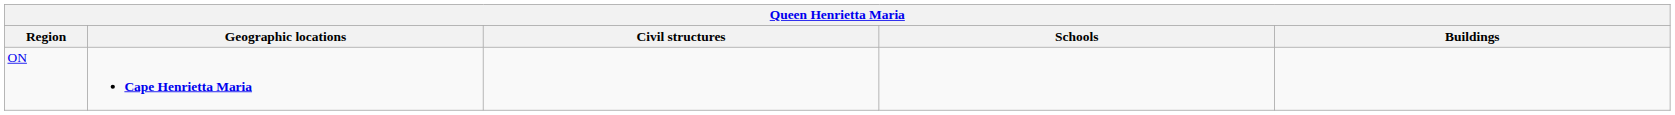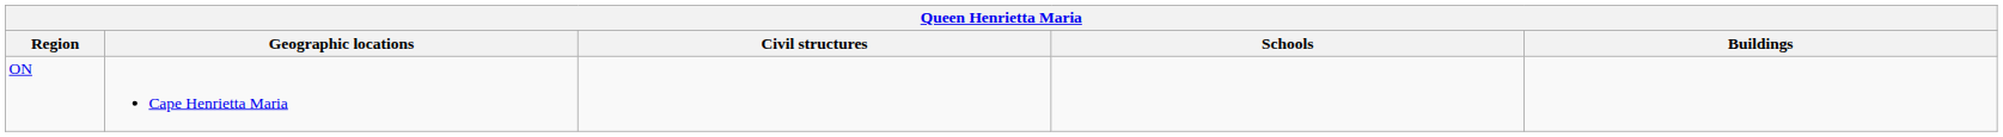ON | Geographic locations: bold -> normal
